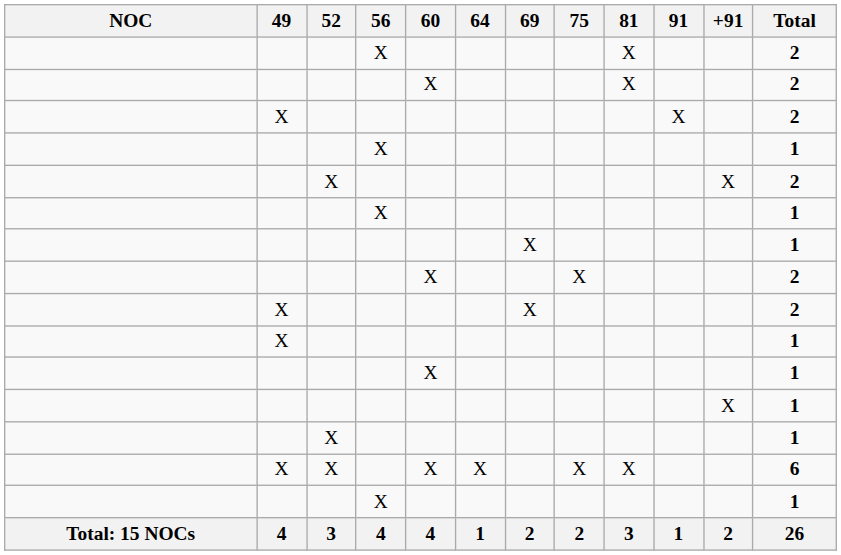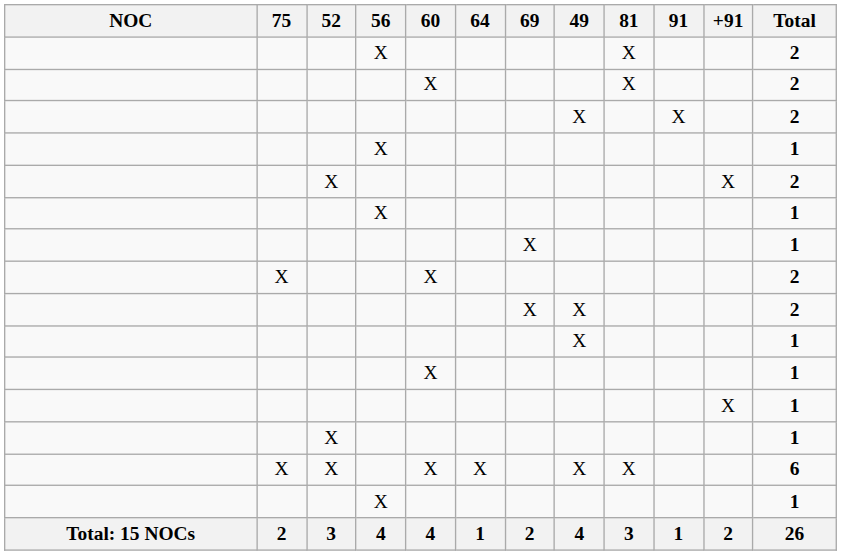columns swapped: 49 <-> 75
